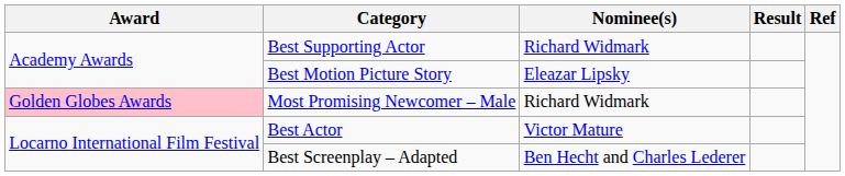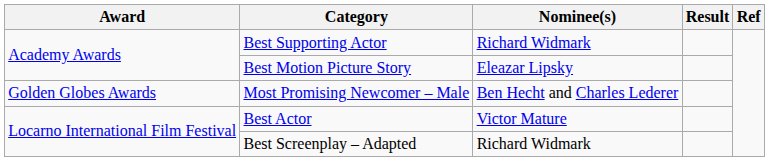Most Promising Newcomer – Male | Award: pink background -> no background
Most Promising Newcomer – Male | Nominee(s): Richard Widmark -> Ben Hecht and Charles Lederer
Best Screenplay – Adapted | Nominee(s): Ben Hecht and Charles Lederer -> Richard Widmark
